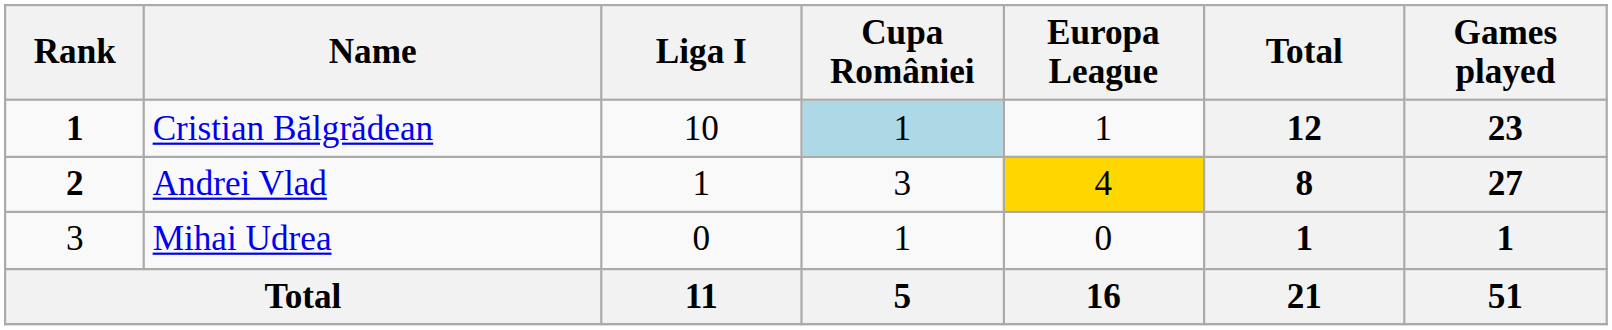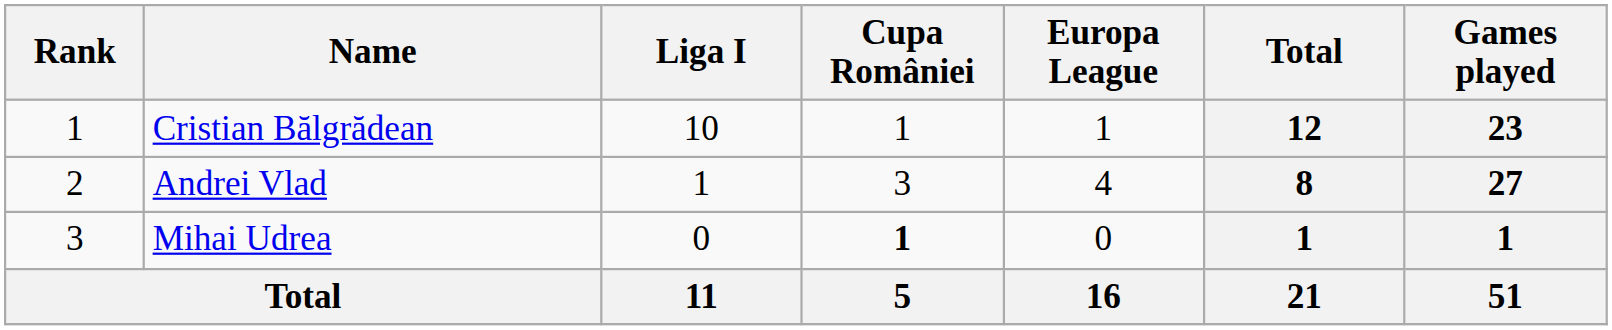Cristian Bălgrădean | Rank: bold -> normal
Cristian Bălgrădean | Cupa României: lightblue background -> no background
Andrei Vlad | Rank: bold -> normal
Andrei Vlad | Europa League: gold background -> no background
Mihai Udrea | Cupa României: normal -> bold
